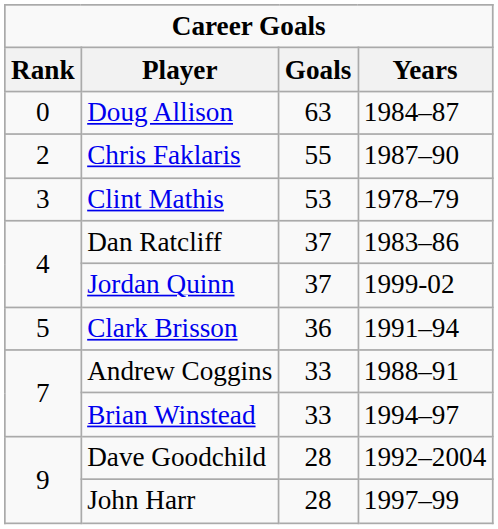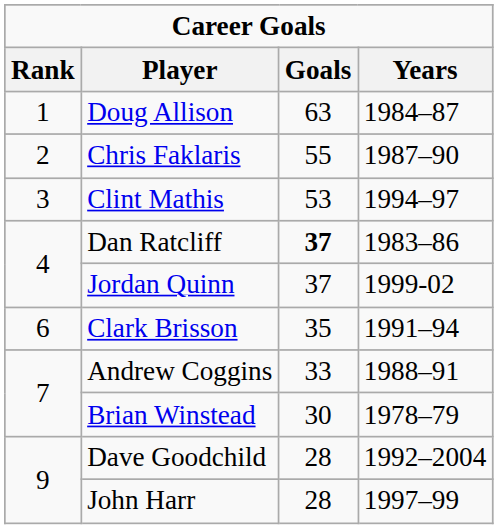Doug Allison | Rank: 0 -> 1
Clint Mathis | Years: 1978–79 -> 1994–97
Dan Ratcliff | Goals: normal -> bold
Clark Brisson | Rank: 5 -> 6
Clark Brisson | Goals: 36 -> 35
Brian Winstead | Goals: 33 -> 30
Brian Winstead | Years: 1994–97 -> 1978–79
